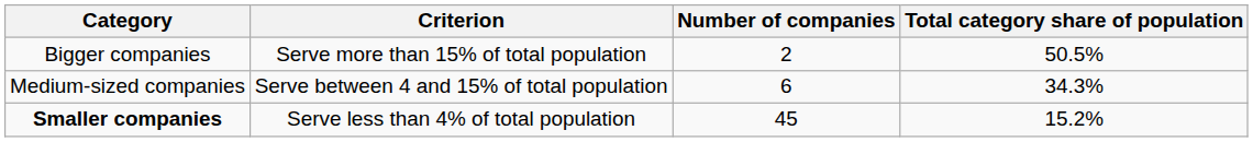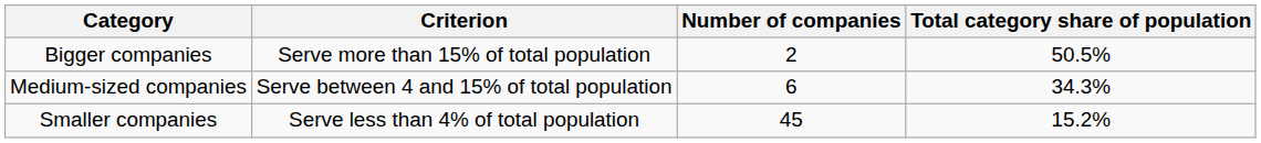row 4 | Category: bold -> normal
